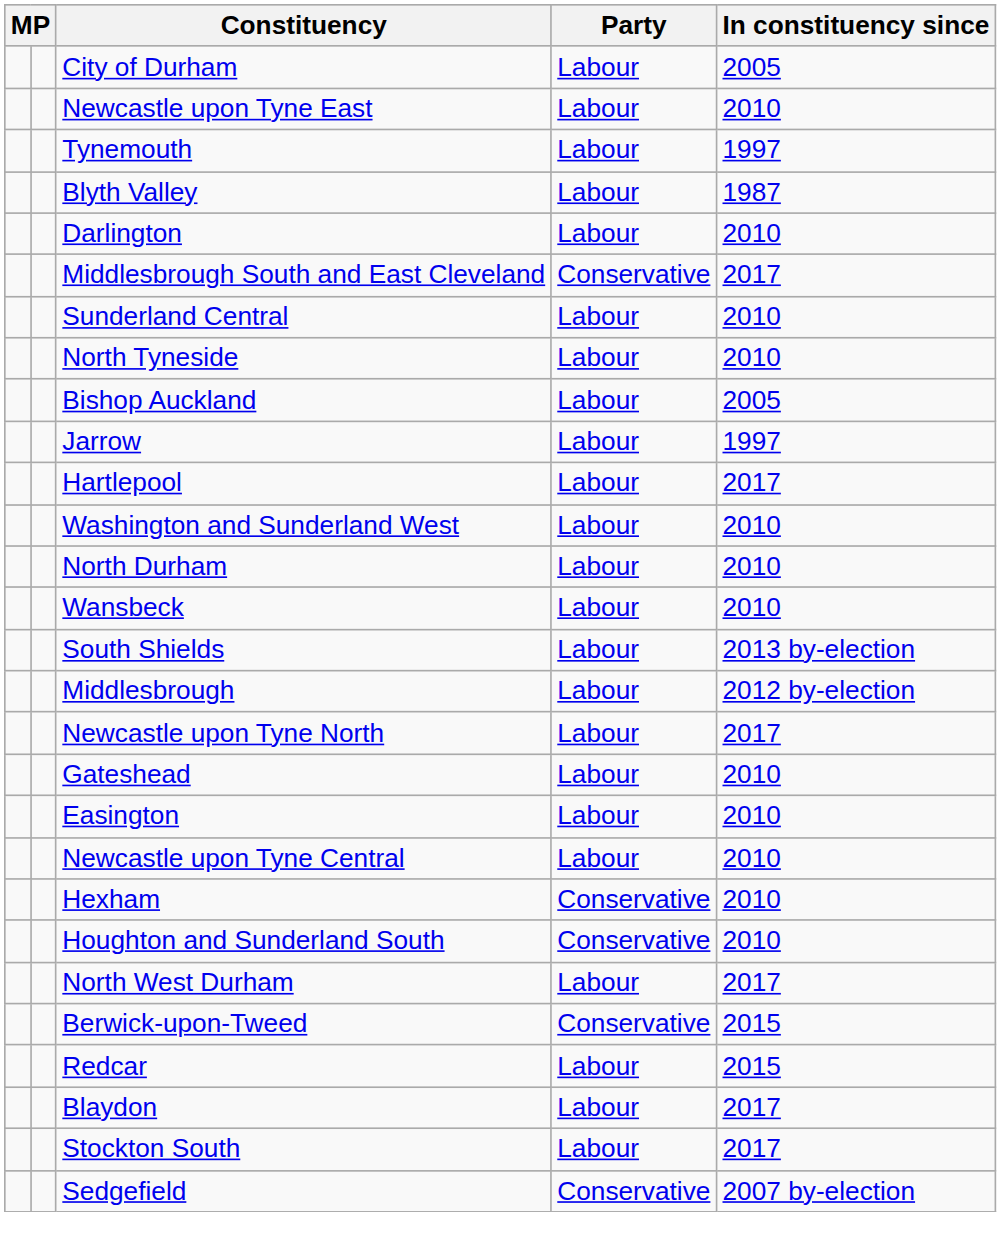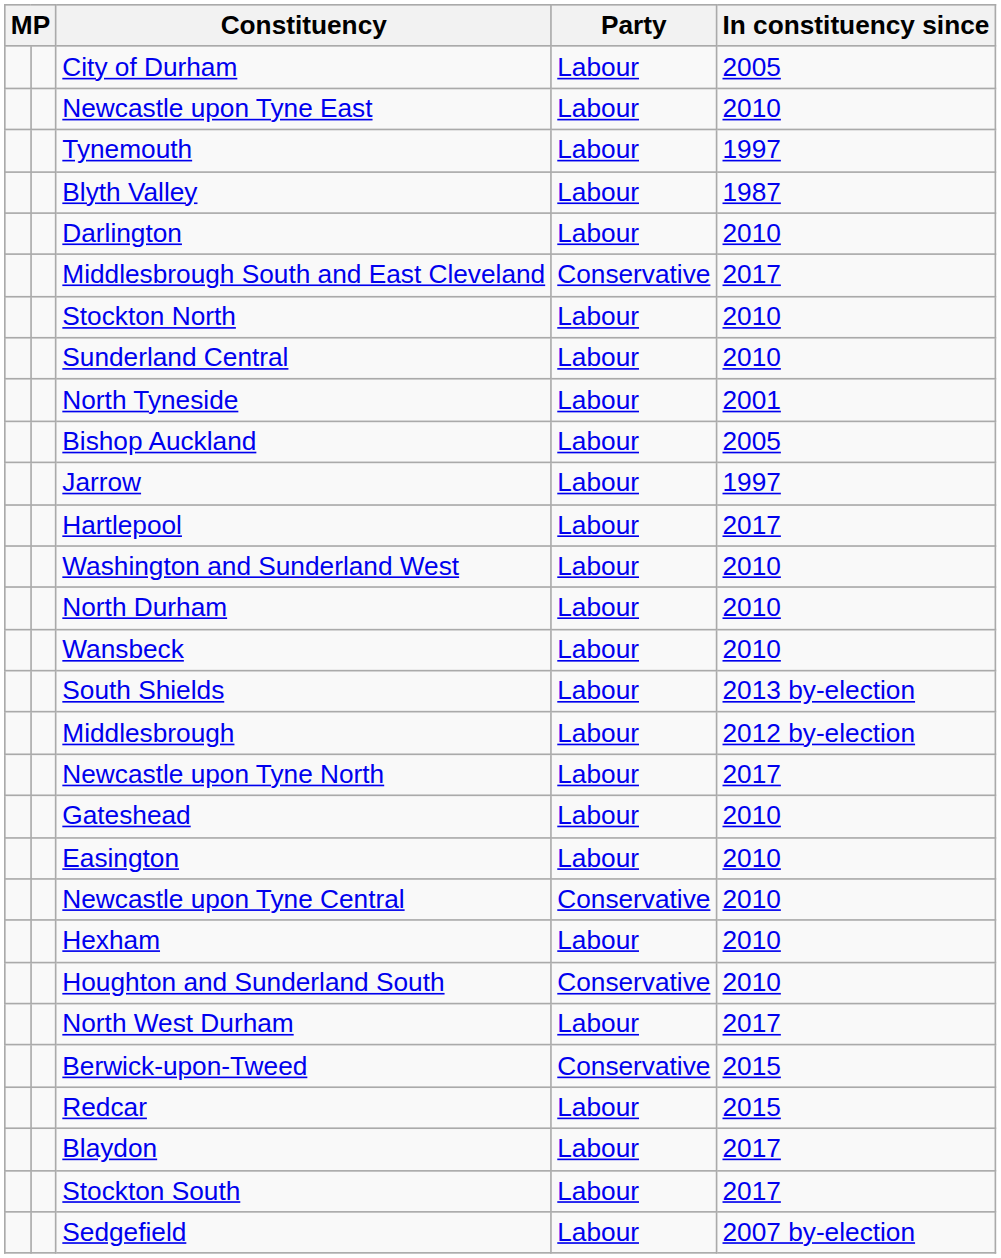+ row: Stockton North | Labour | 2010
North Tyneside | In constituency since: 2010 -> 2001
Newcastle upon Tyne Central | Party: Labour -> Conservative
Hexham | Party: Conservative -> Labour
Sedgefield | Party: Conservative -> Labour
